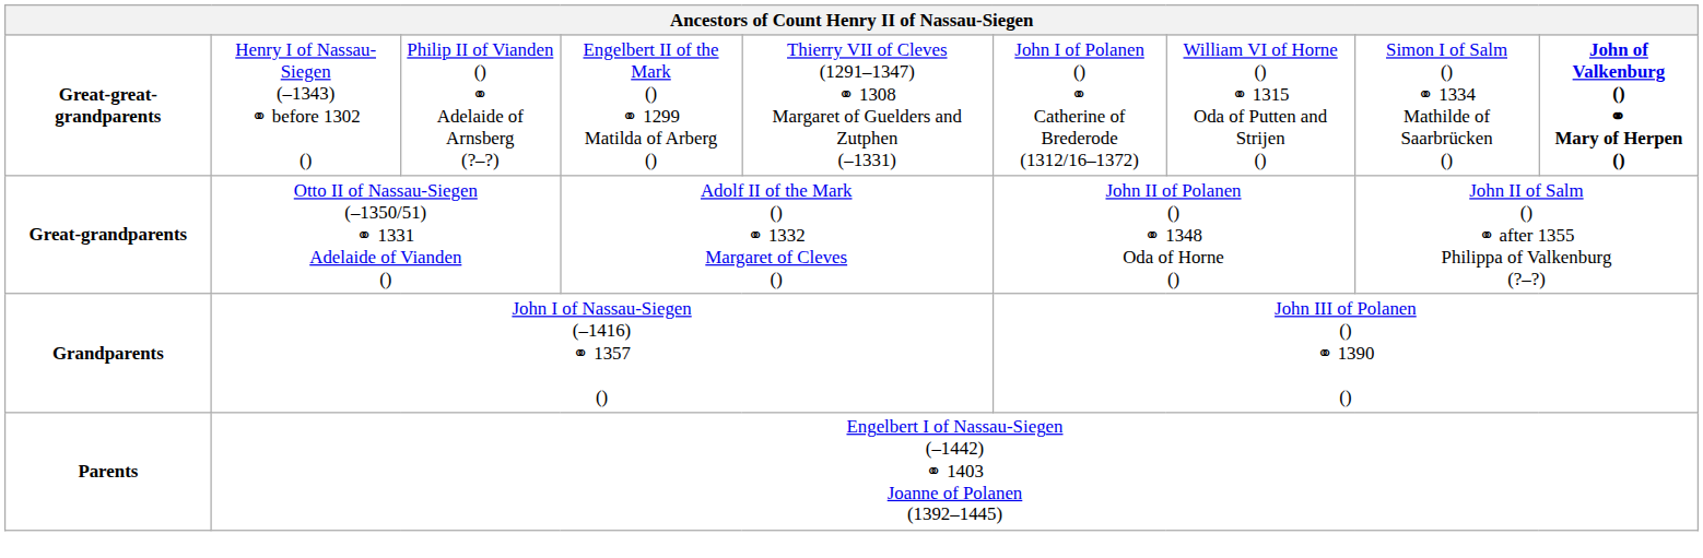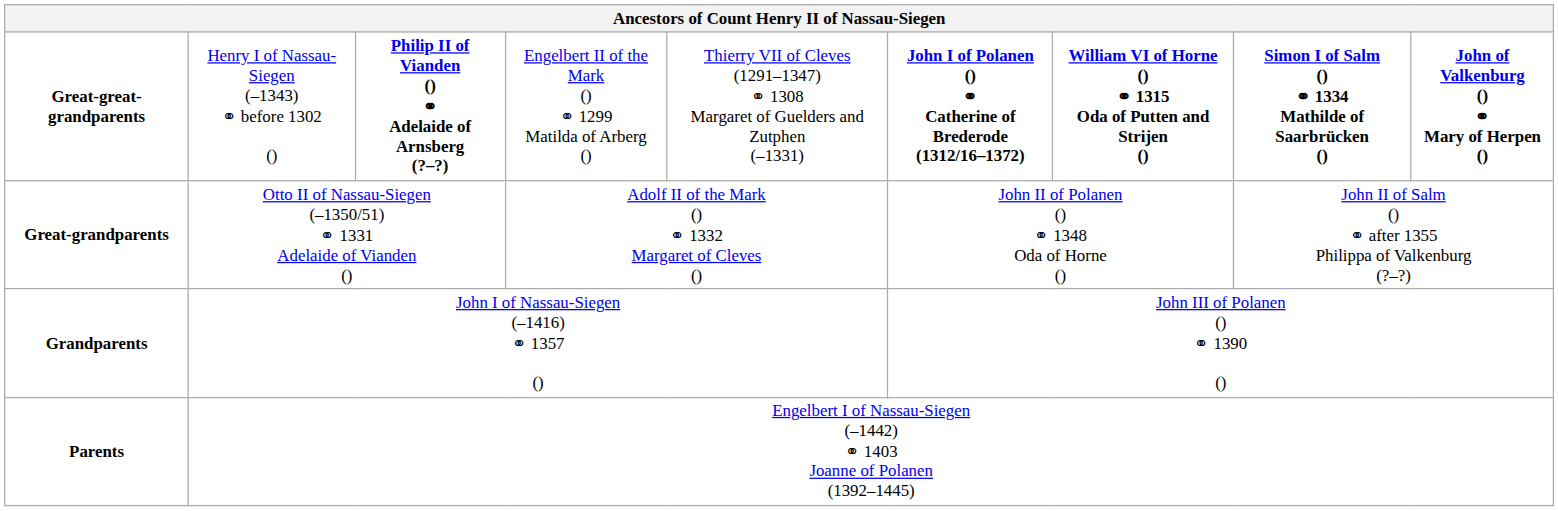Great-great-grandparents | column 3: normal -> bold
Great-great-grandparents | column 6: normal -> bold
Great-great-grandparents | column 7: normal -> bold
Great-great-grandparents | column 8: normal -> bold
